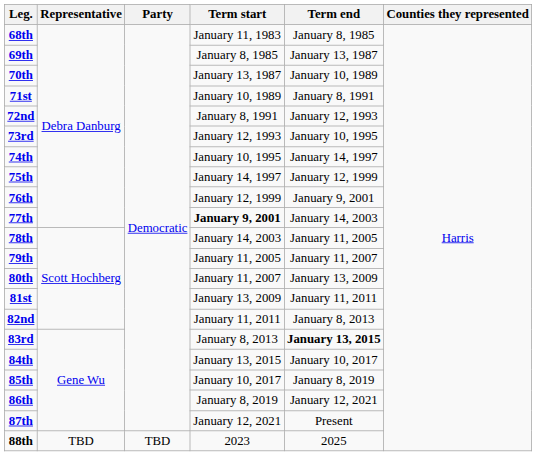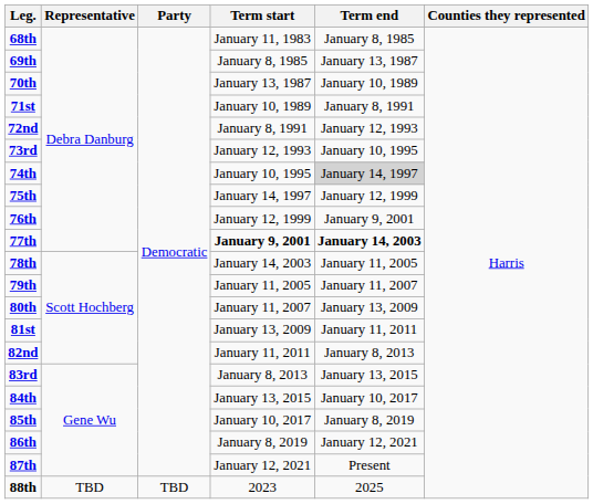74th | Term end: no background -> lightgrey background
77th | Term end: normal -> bold
83rd | Term end: bold -> normal
